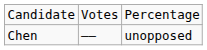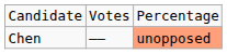Chen | column 3: no background -> lightsalmon background
